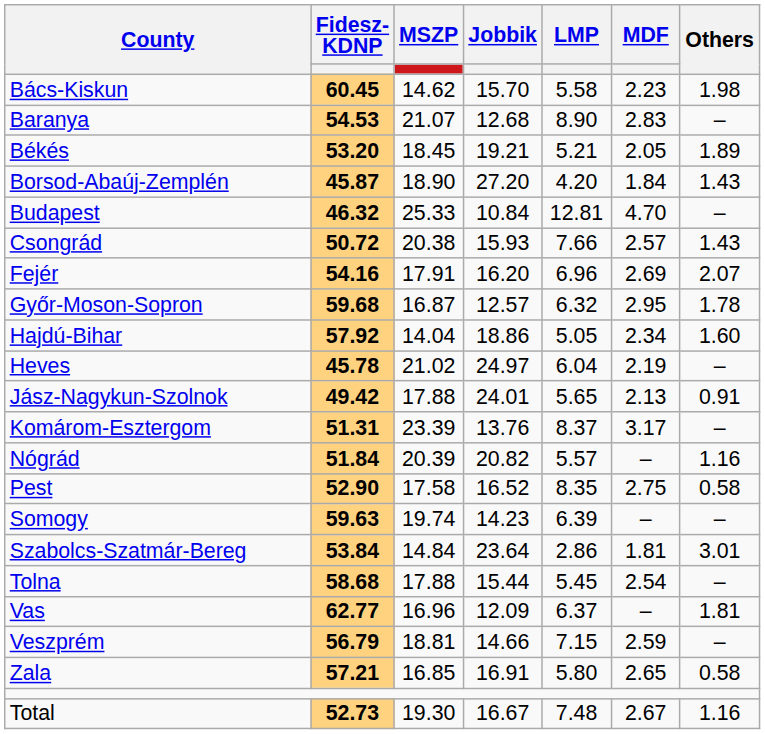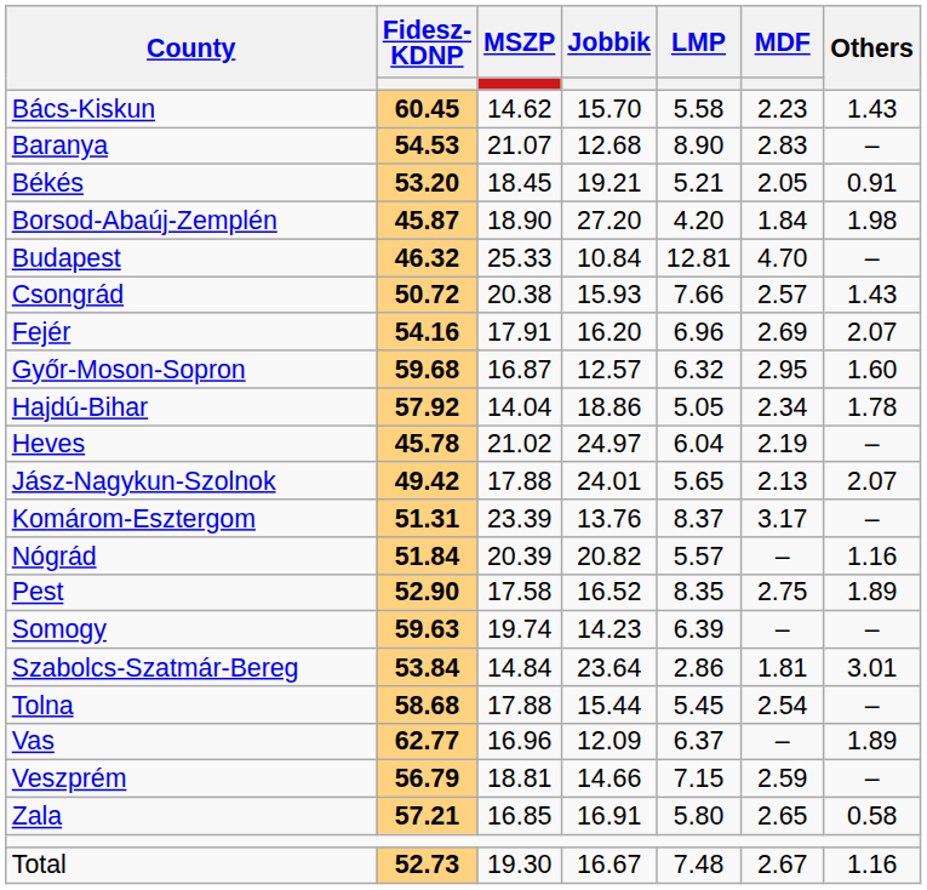Bács-Kiskun | Others: 1.98 -> 1.43
Békés | Others: 1.89 -> 0.91
Borsod-Abaúj-Zemplén | Others: 1.43 -> 1.98
Győr-Moson-Sopron | Others: 1.78 -> 1.60
Hajdú-Bihar | Others: 1.60 -> 1.78
Jász-Nagykun-Szolnok | Others: 0.91 -> 2.07
Pest | Others: 0.58 -> 1.89
Vas | Others: 1.81 -> 1.89
